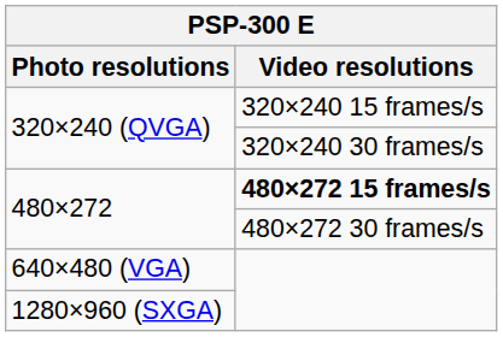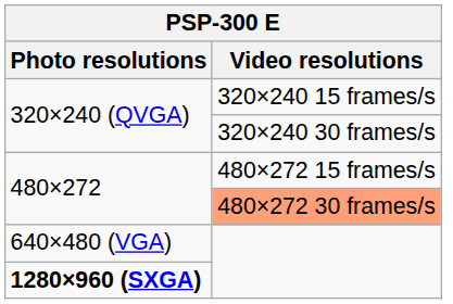row 5 | Video resolutions: bold -> normal
row 6 | Video resolutions: no background -> lightsalmon background
row 8 | Photo resolutions: normal -> bold
